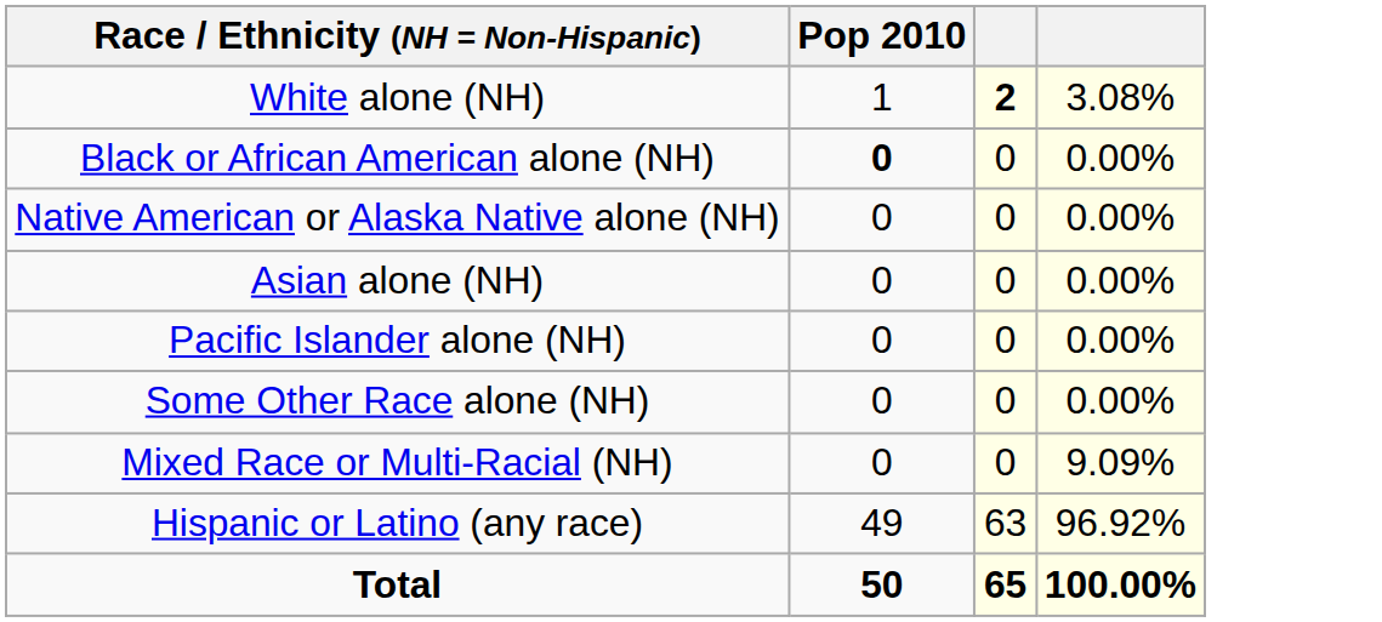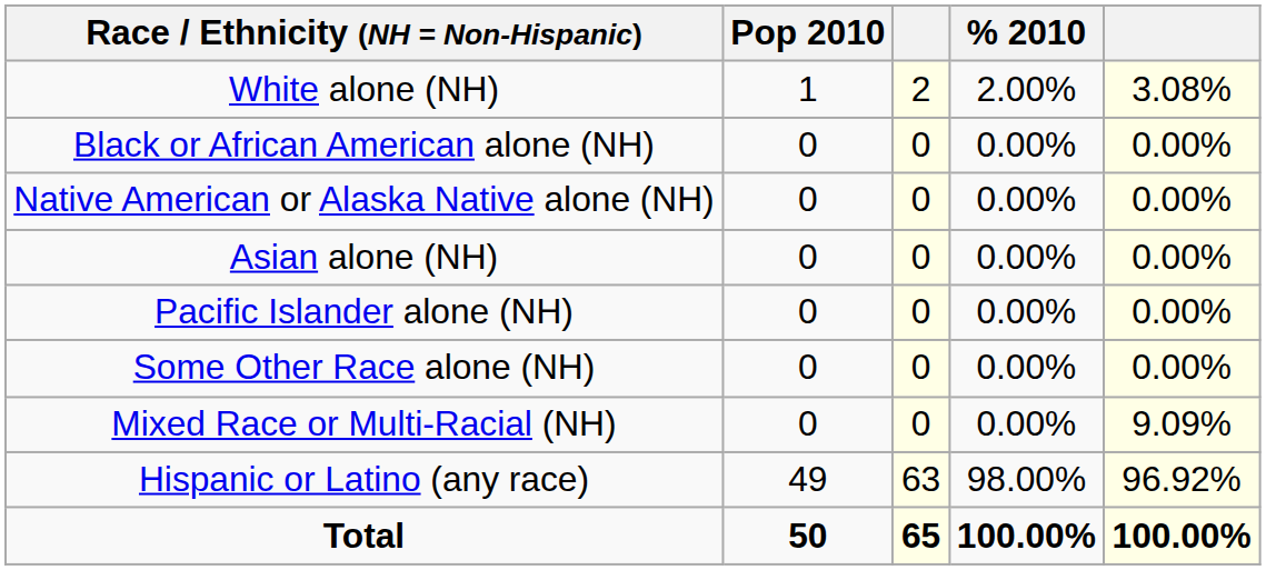+ column: % 2010 | 2.00% | 0.00% | 0.00% | 0.00% | 0.00% | 0.00% | 0.00% | 98.00% | 100.00%
White alone (NH) | column 3: bold -> normal
Black or African American alone (NH) | Pop 2010: bold -> normal
